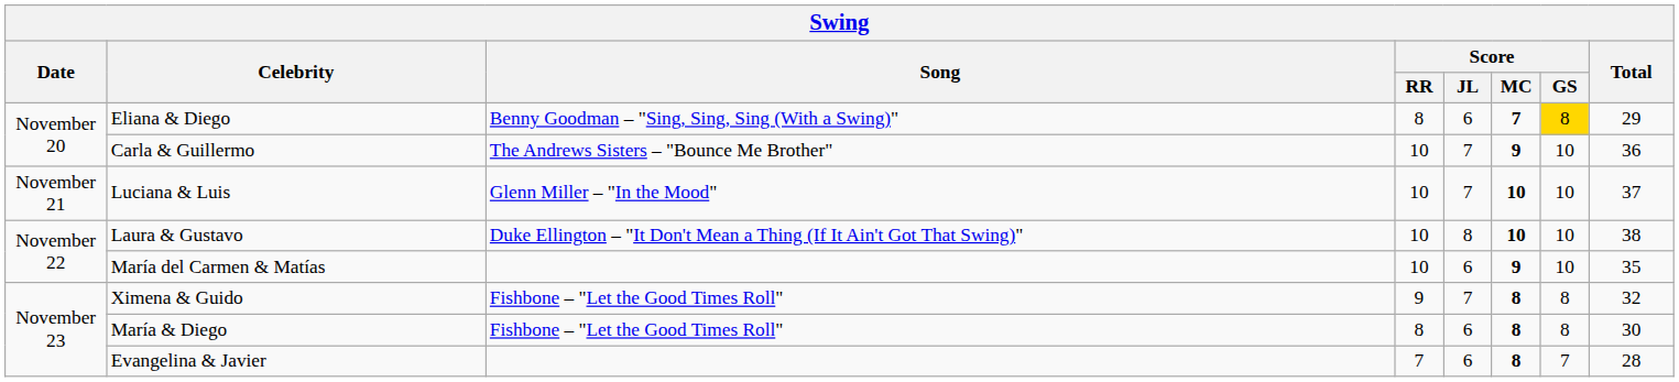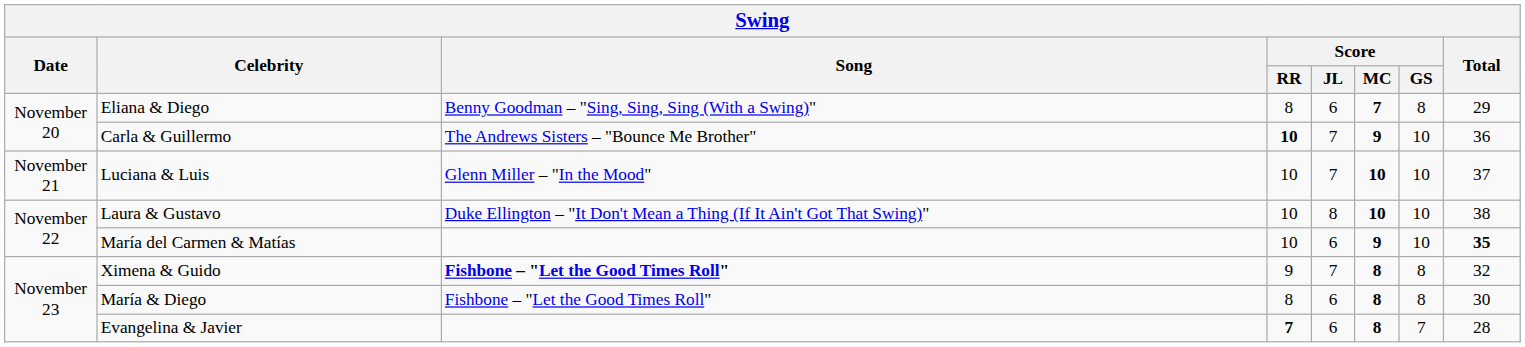Eliana & Diego | Score / GS: gold background -> no background
Carla & Guillermo | Score / RR: normal -> bold
María del Carmen & Matías | Total: normal -> bold
Ximena & Guido | Song: normal -> bold
Evangelina & Javier | Score / RR: normal -> bold
